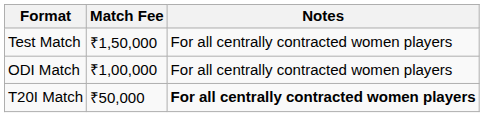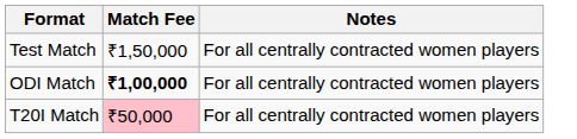row 3 | Match Fee: normal -> bold
row 4 | Match Fee: no background -> pink background
row 4 | Notes: bold -> normal
